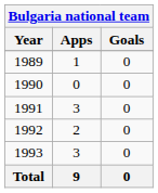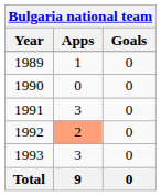1992 | Apps: no background -> lightsalmon background
